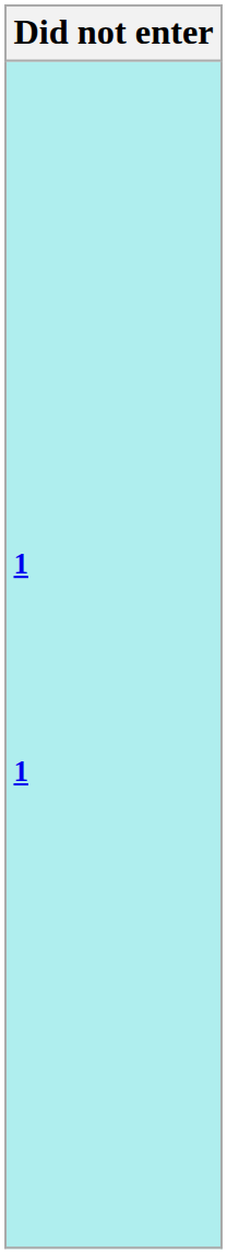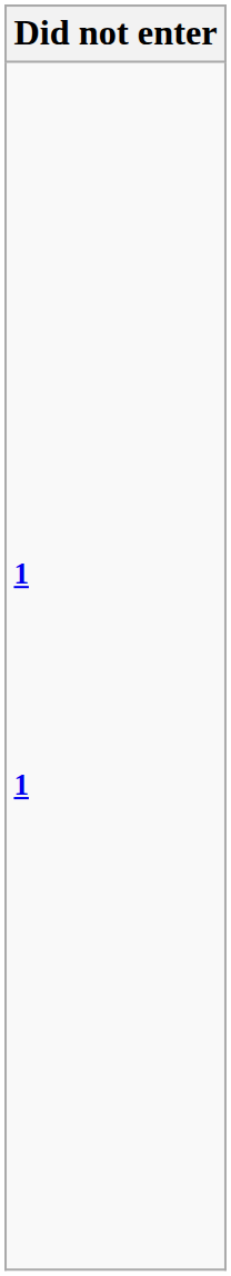row 2 | column 1: paleturquoise background -> no background
